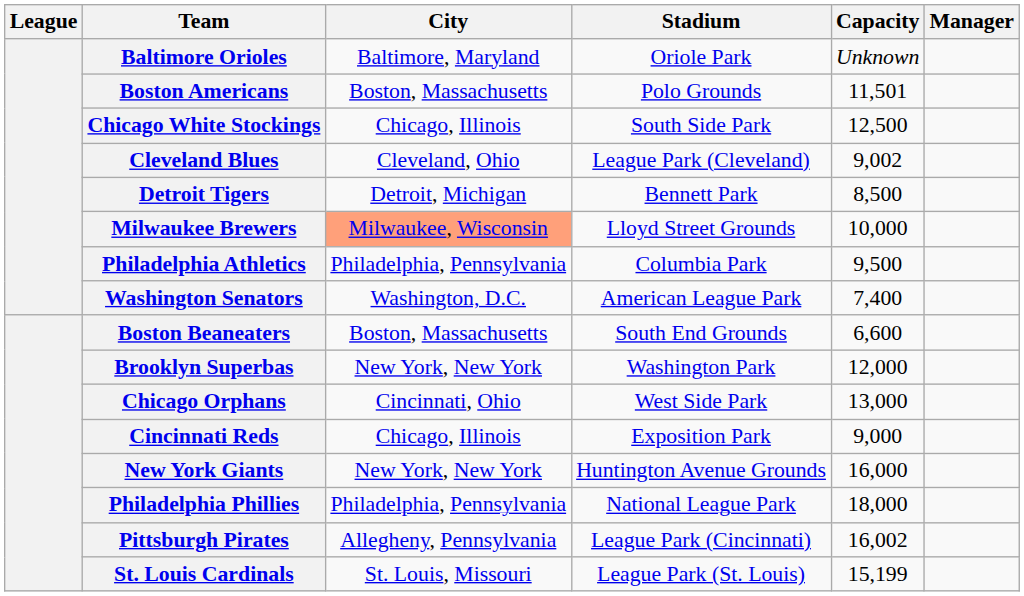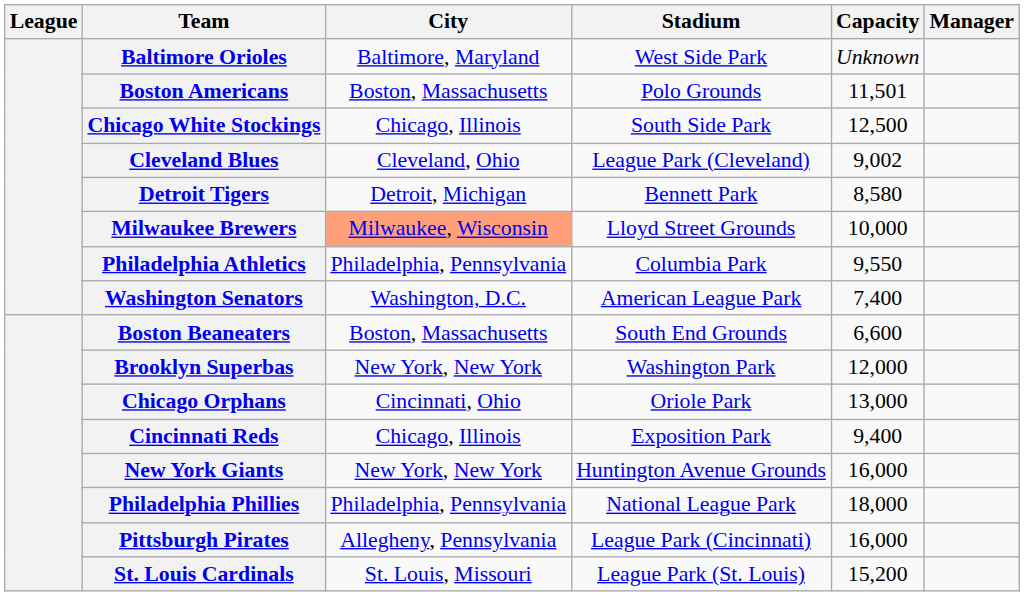Baltimore Orioles | Stadium: Oriole Park -> West Side Park
Detroit Tigers | Capacity: 8,500 -> 8,580
Philadelphia Athletics | Capacity: 9,500 -> 9,550
Chicago Orphans | Stadium: West Side Park -> Oriole Park
Cincinnati Reds | Capacity: 9,000 -> 9,400
Pittsburgh Pirates | Capacity: 16,002 -> 16,000
St. Louis Cardinals | Capacity: 15,199 -> 15,200
